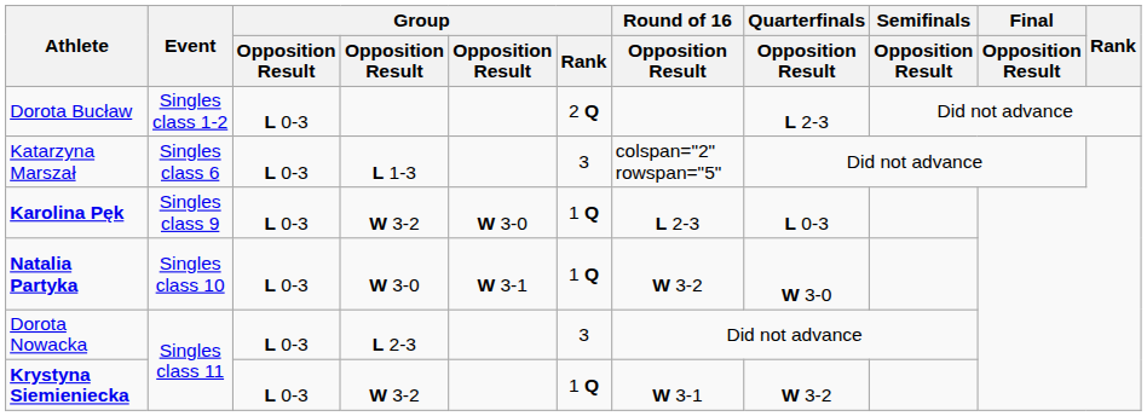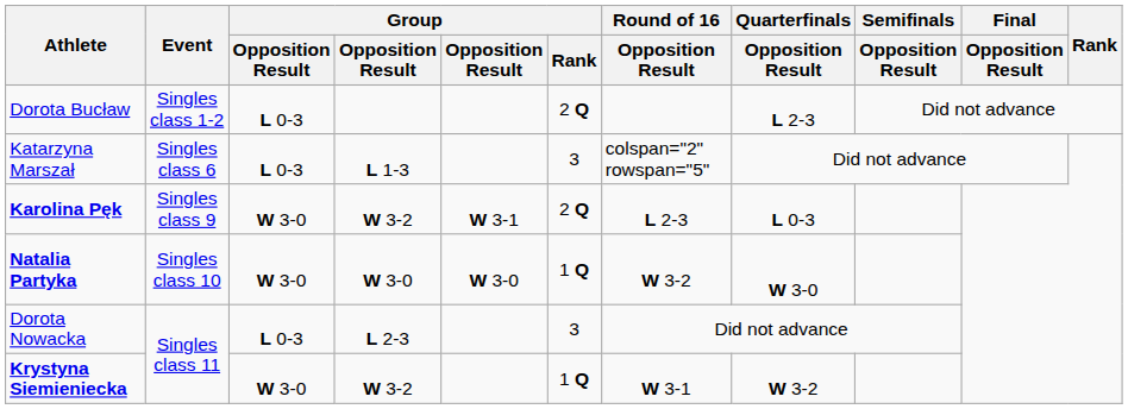Karolina Pęk | column 3: L 0-3 -> W 3-0
Karolina Pęk | column 5: W 3-0 -> W 3-1
Karolina Pęk | Group / Rank: 1 Q -> 2 Q
Natalia Partyka | column 3: L 0-3 -> W 3-0
Natalia Partyka | column 5: W 3-1 -> W 3-0
Krystyna Siemieniecka | column 3: L 0-3 -> W 3-0
